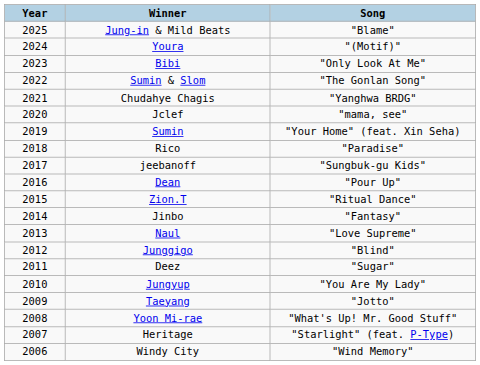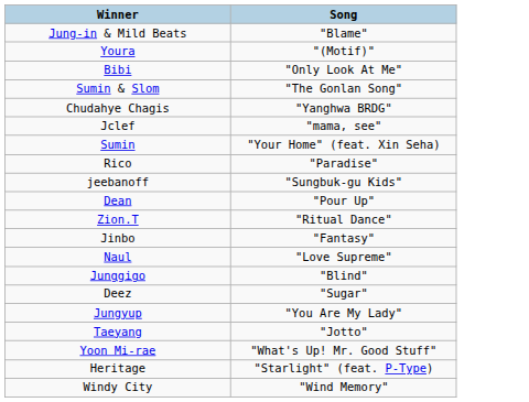- column: Year | 2025 | 2024 | 2023 | 2022 | 2021 | 2020 | 2019 | 2018 | 2017 | 2016 | 2015 | 2014 | 2013 | 2012 | 2011 | 2010 | 2009 | 2008 | 2007 | 2006
